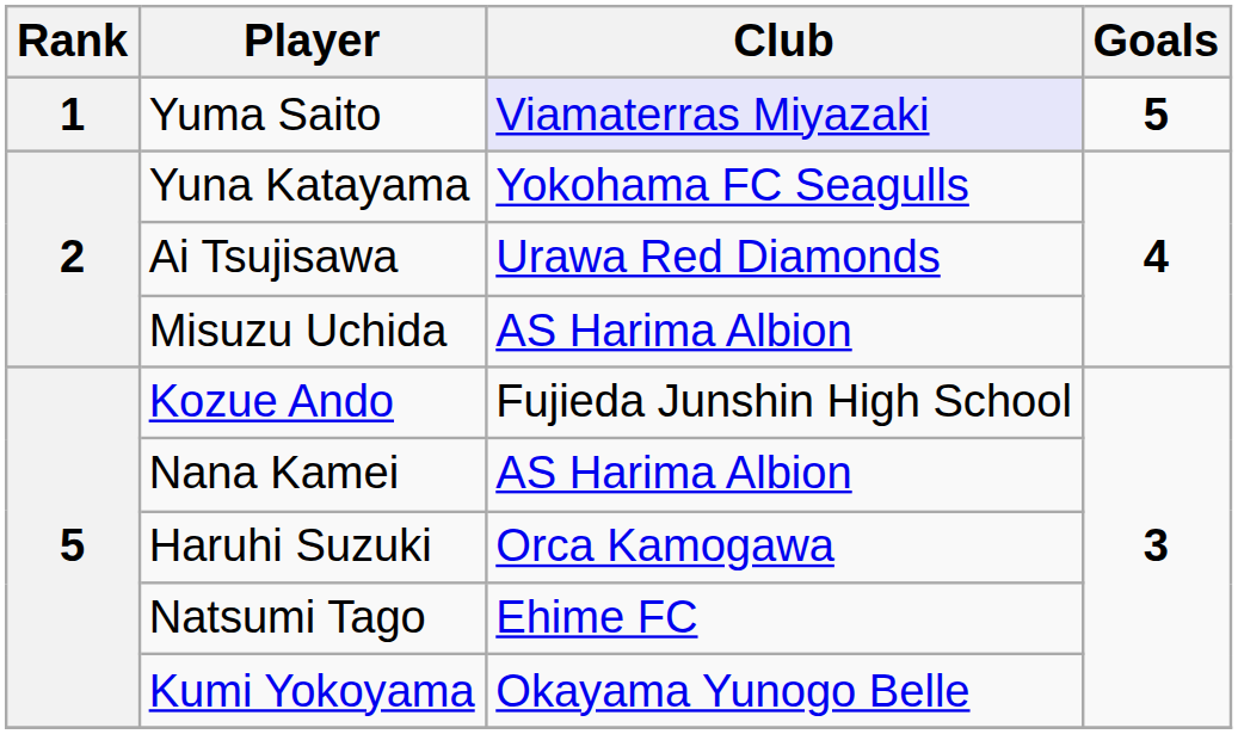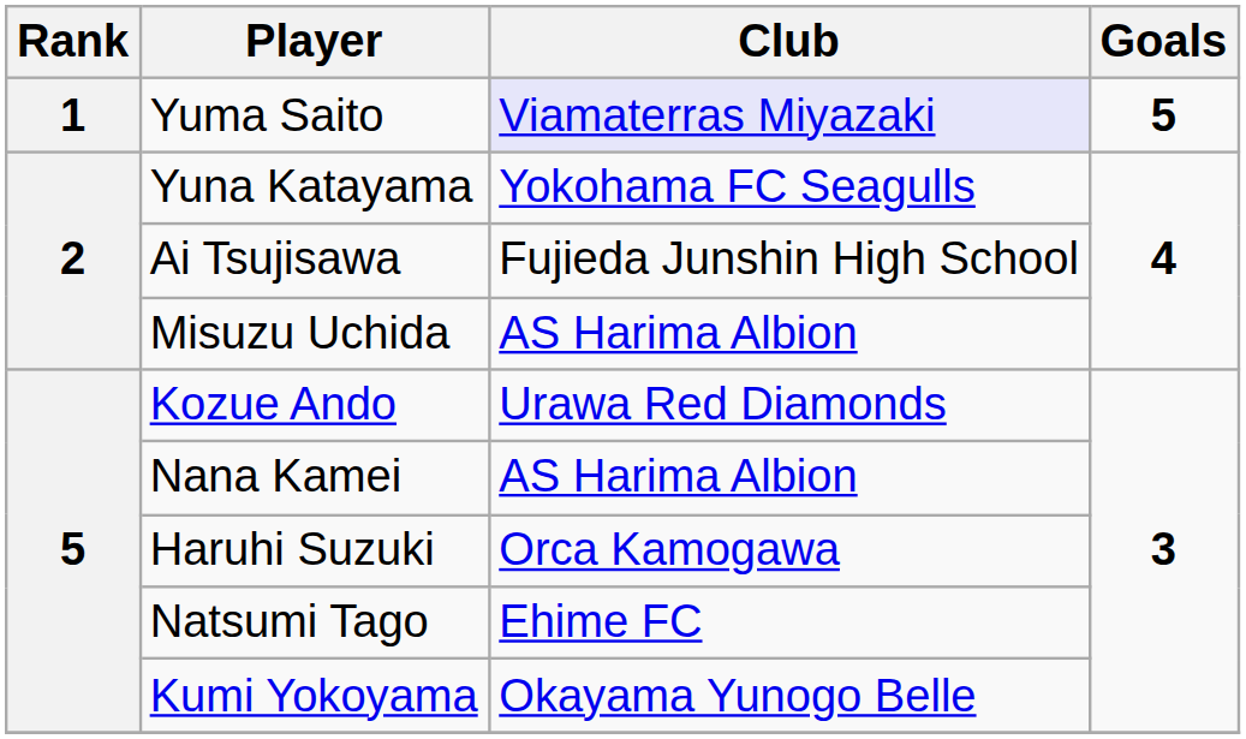Ai Tsujisawa | Club: Urawa Red Diamonds -> Fujieda Junshin High School
Kozue Ando | Club: Fujieda Junshin High School -> Urawa Red Diamonds
